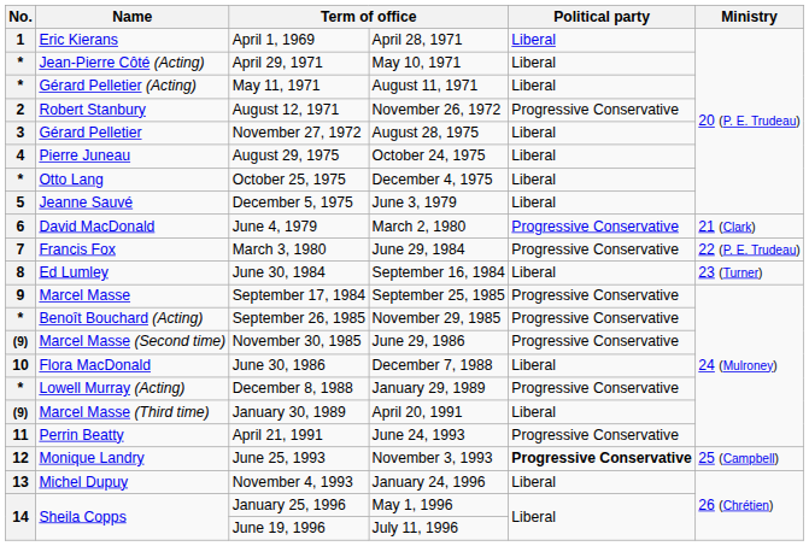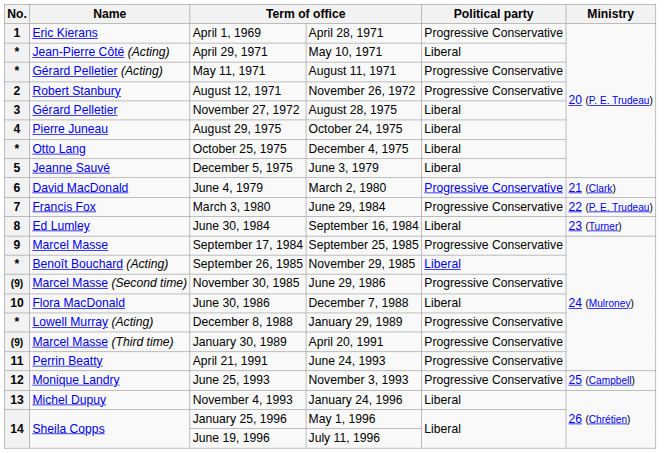April 1, 1969 | Political party: Liberal -> Progressive Conservative
May 11, 1971 | Political party: Liberal -> Progressive Conservative
September 26, 1985 | Political party: Progressive Conservative -> Liberal
January 30, 1989 | Political party: Liberal -> Progressive Conservative
June 25, 1993 | Political party: bold -> normal
